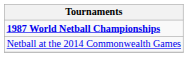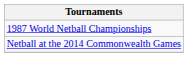row 2 | column 1: bold -> normal
